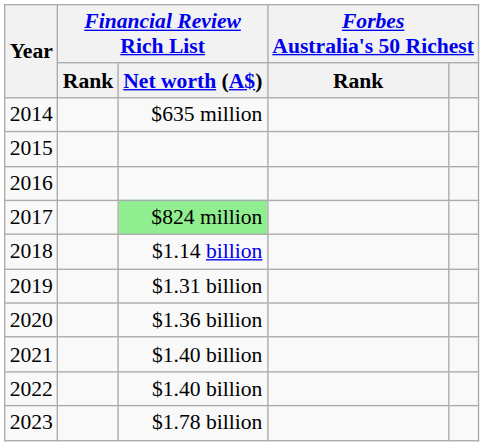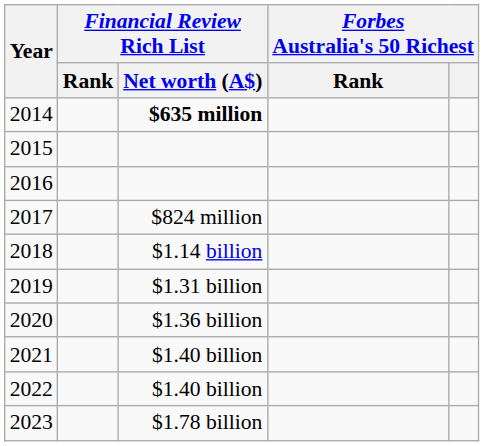2014 | Financial Review Rich List / Net worth (A$): normal -> bold
2017 | Financial Review Rich List / Net worth (A$): lightgreen background -> no background
